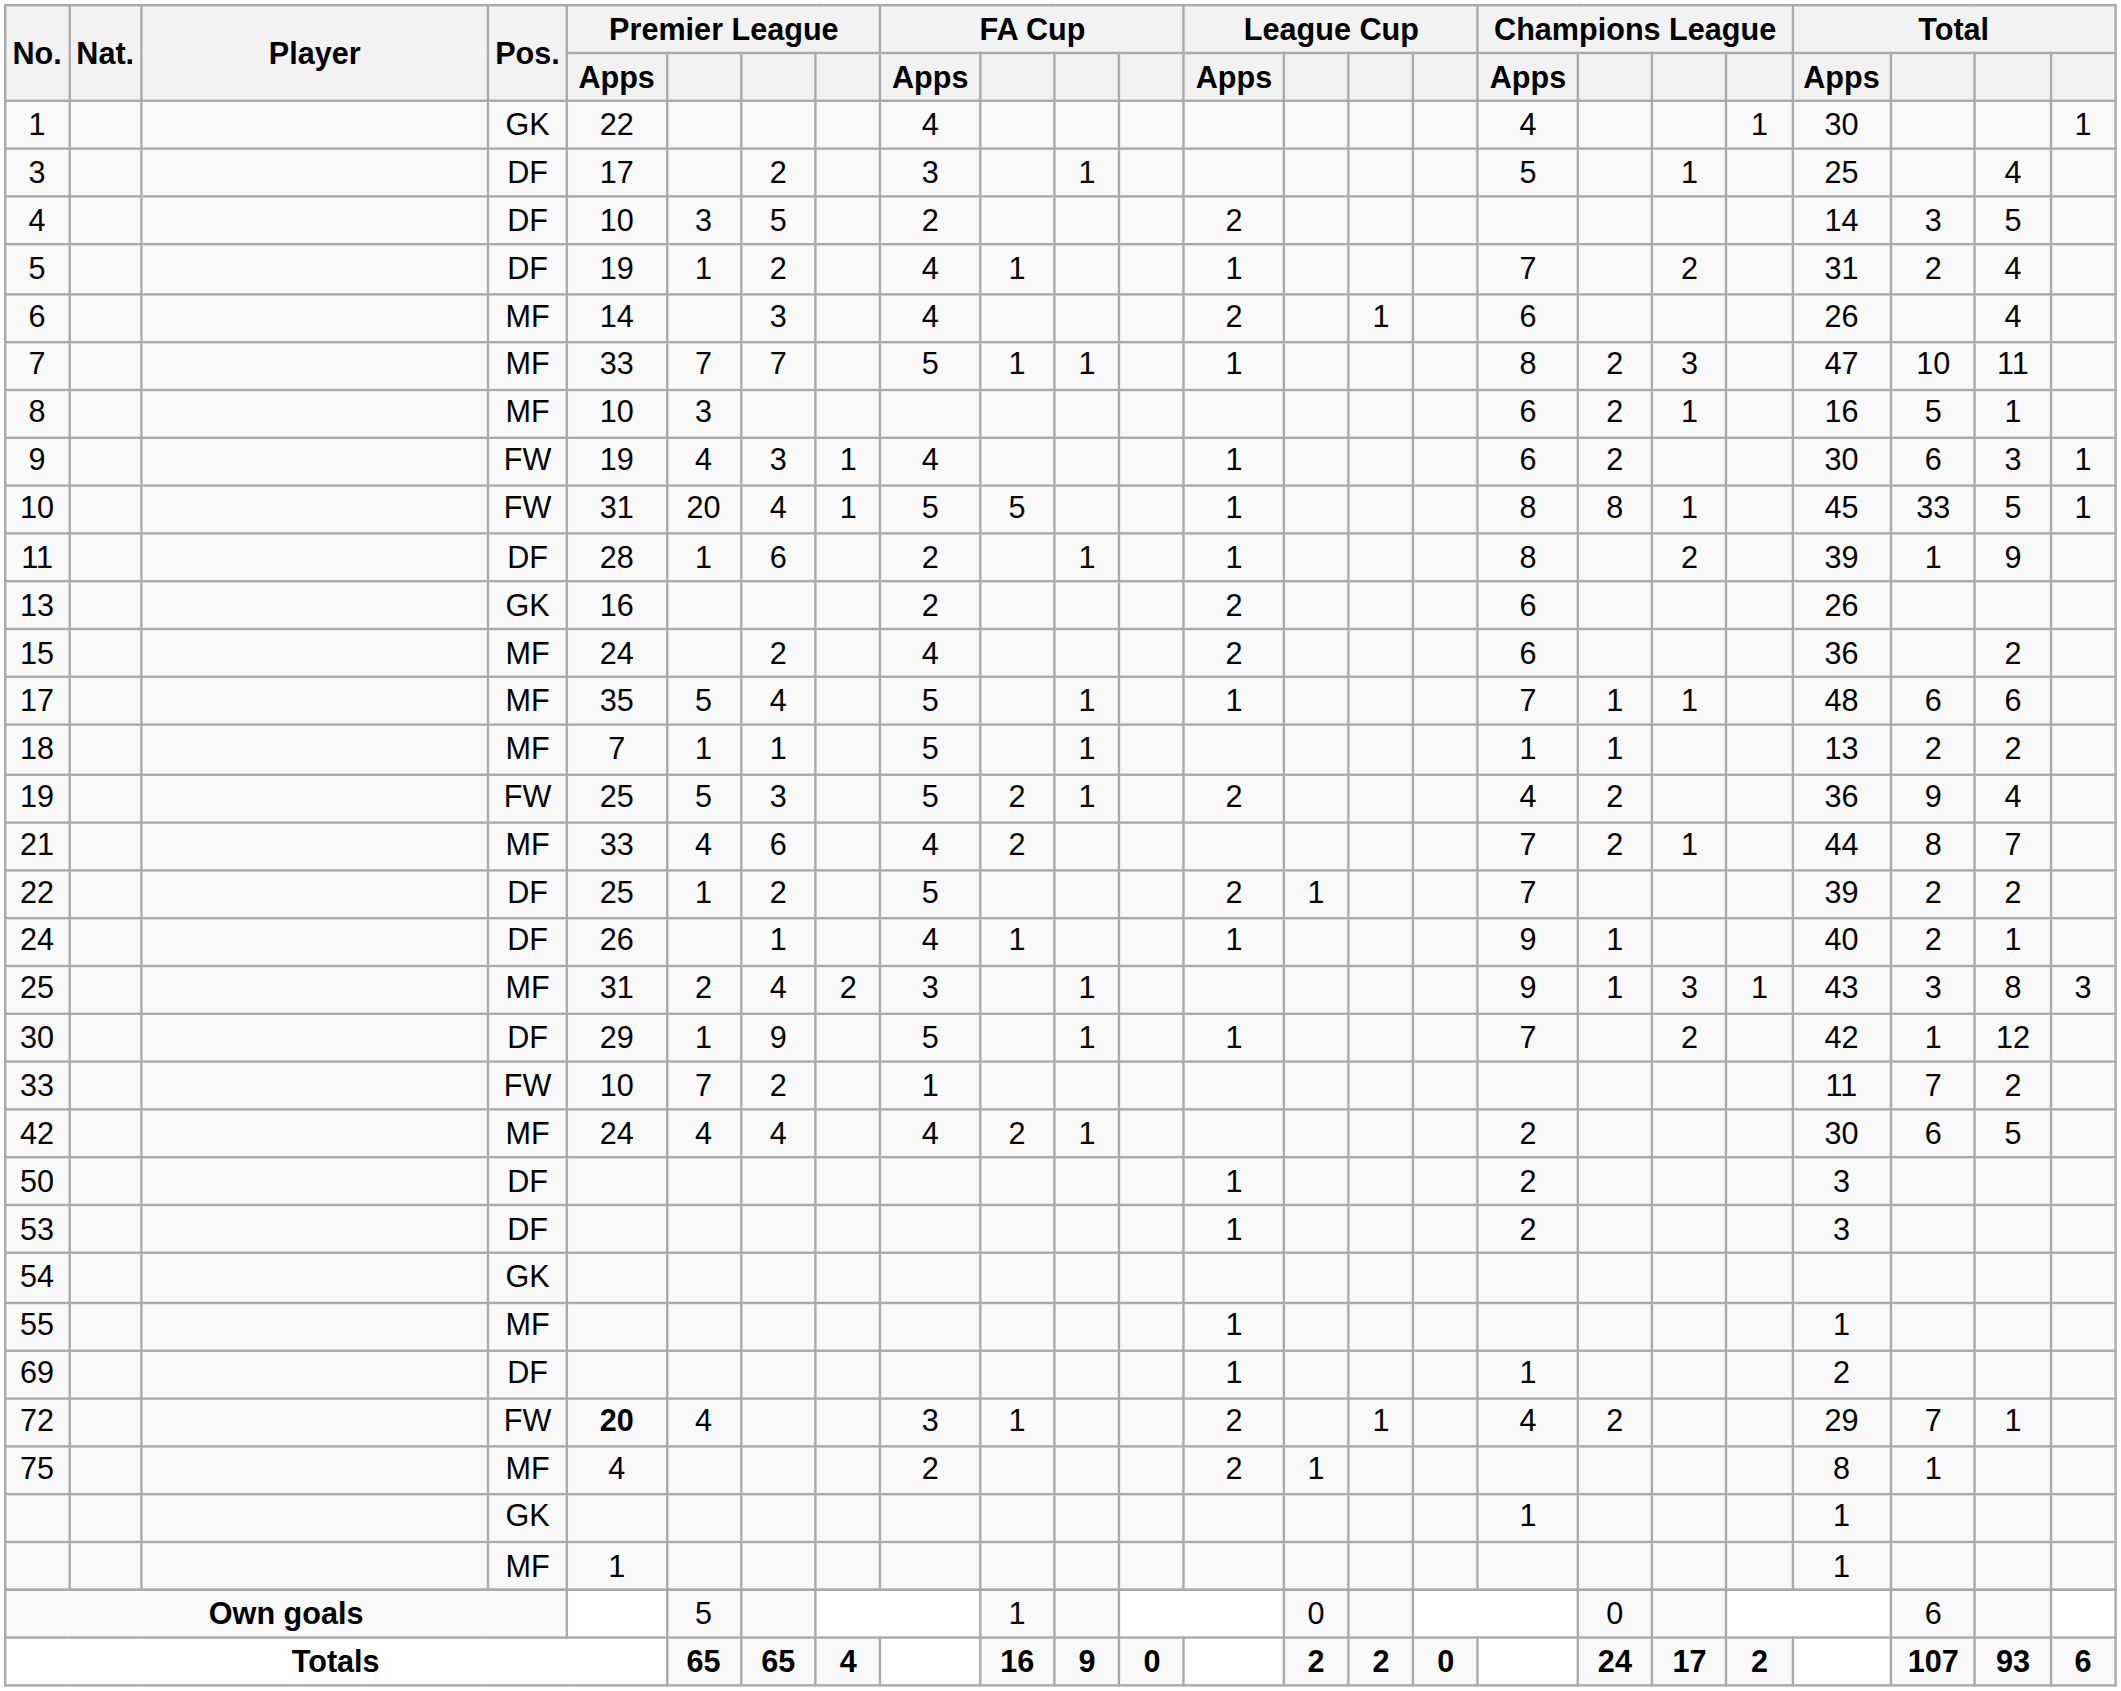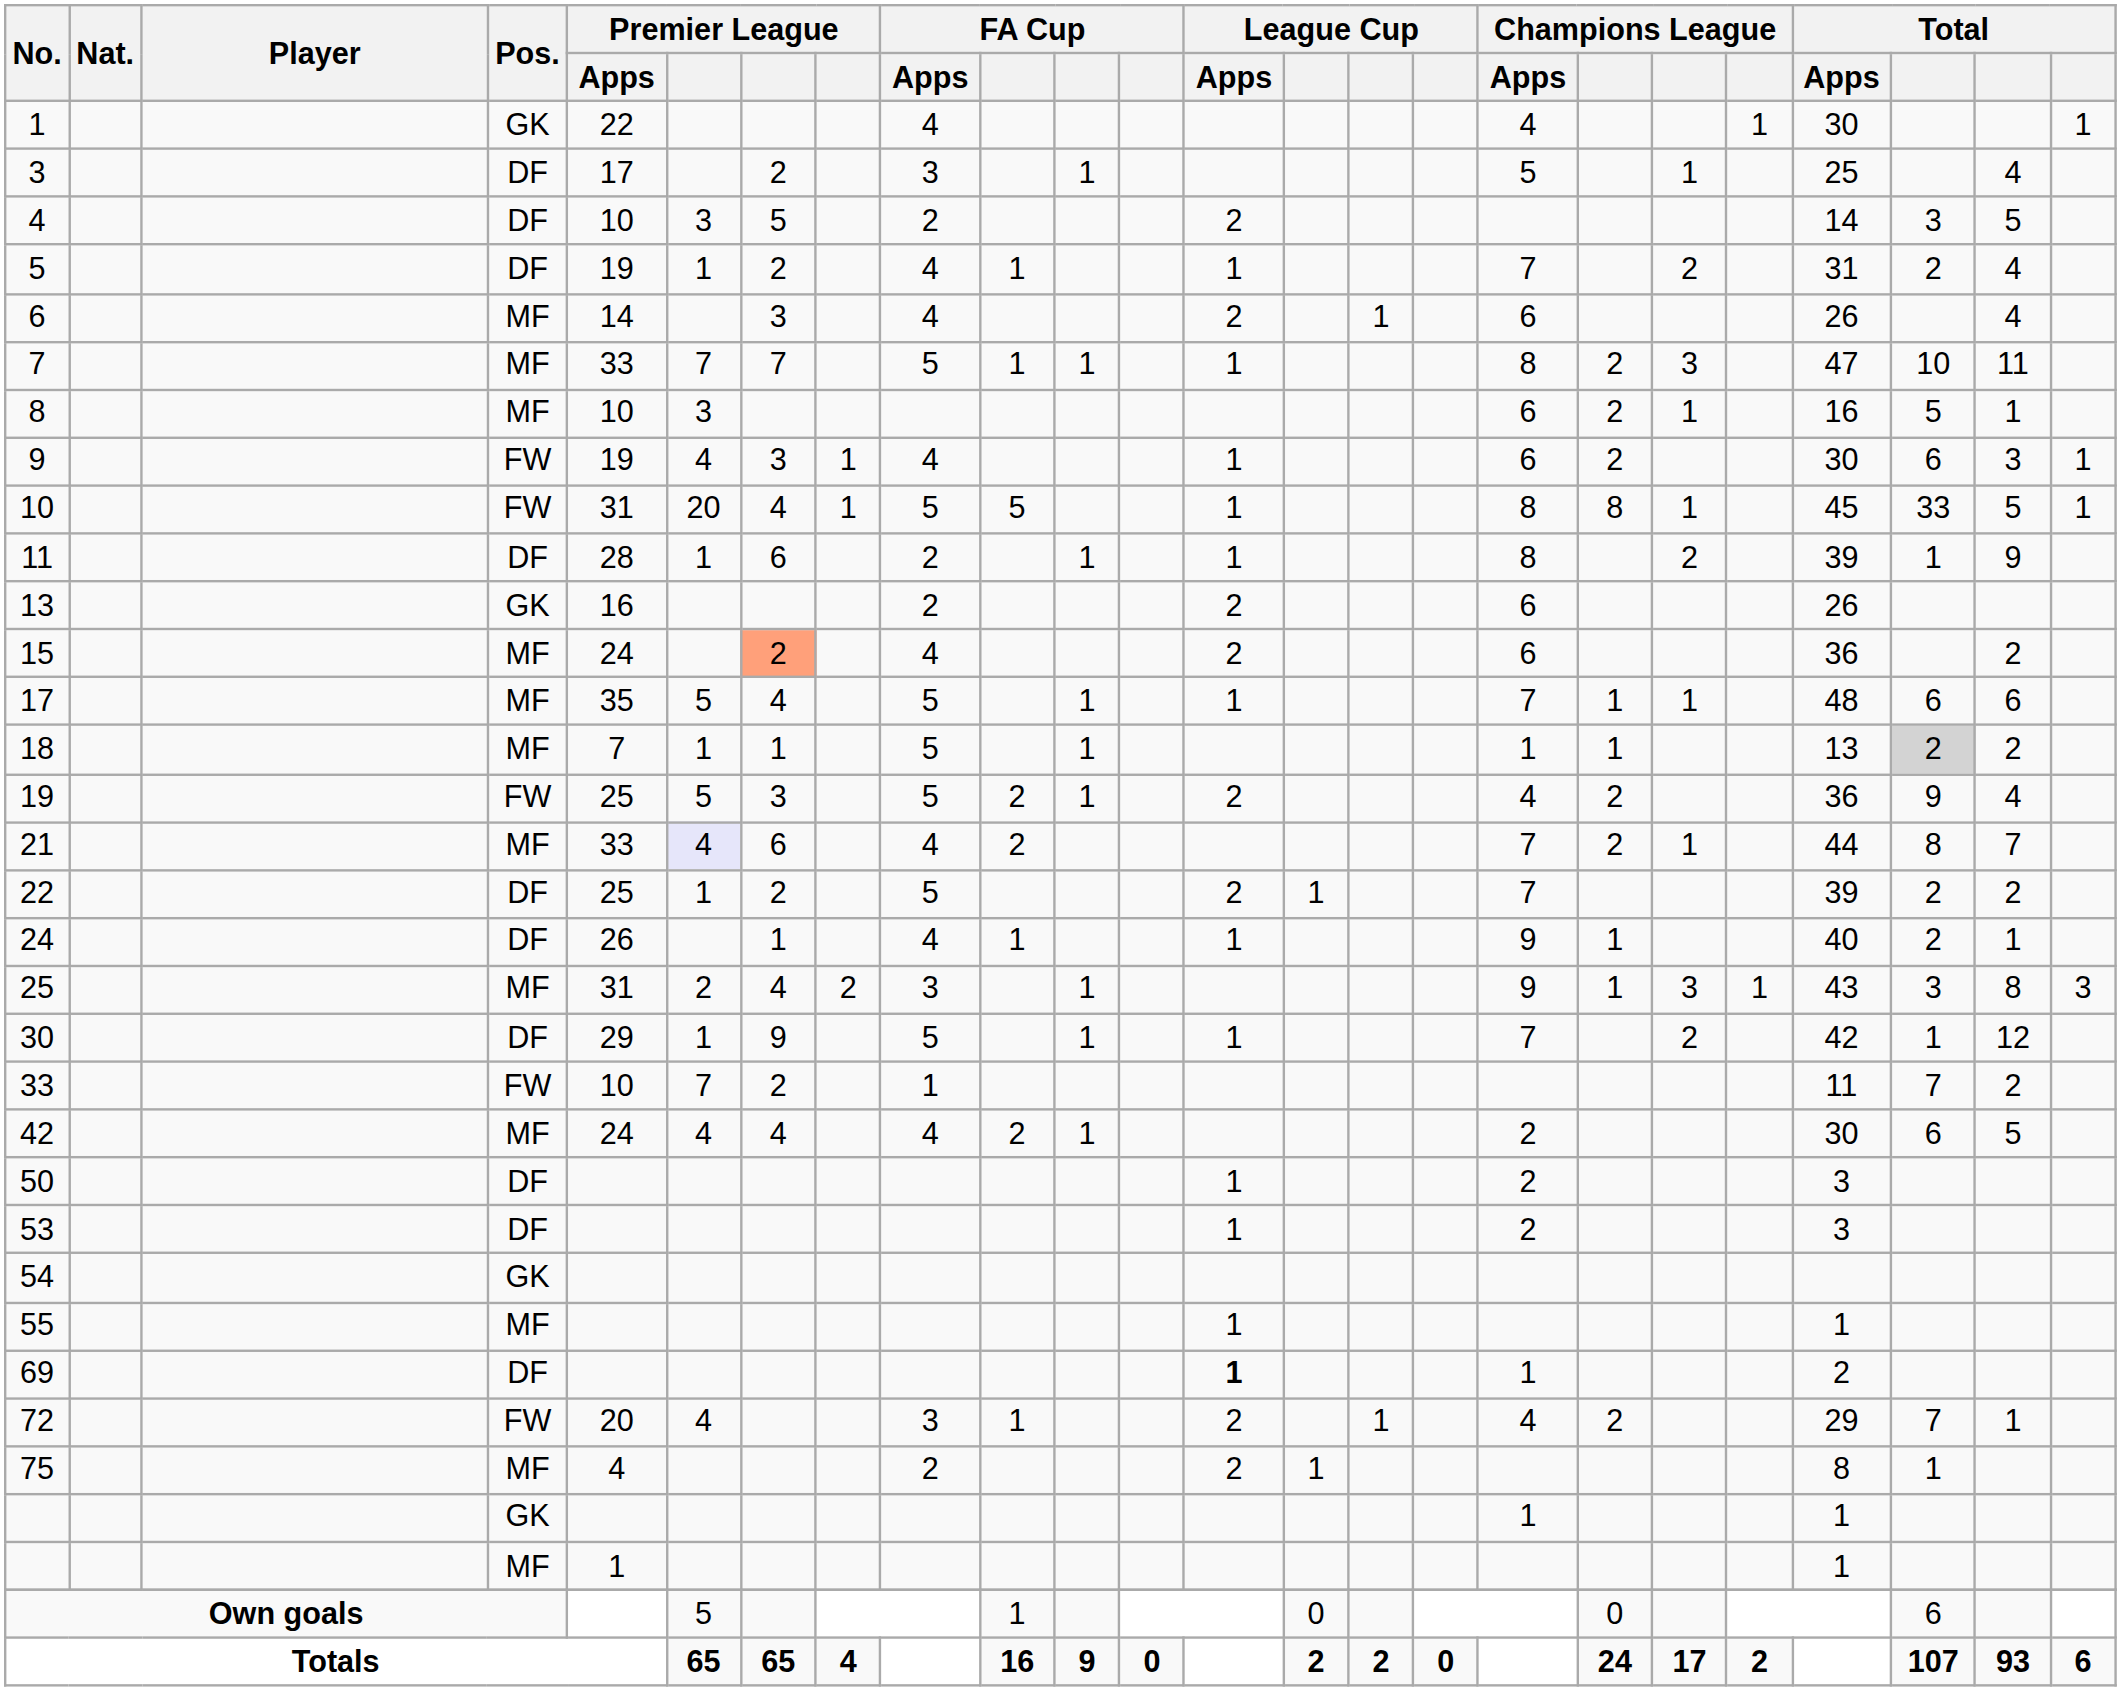15 | column 7: no background -> lightsalmon background
18 | column 22: no background -> lightgrey background
21 | column 6: no background -> lavender background
69 | League Cup / Apps: normal -> bold
72 | Premier League / Apps: bold -> normal
